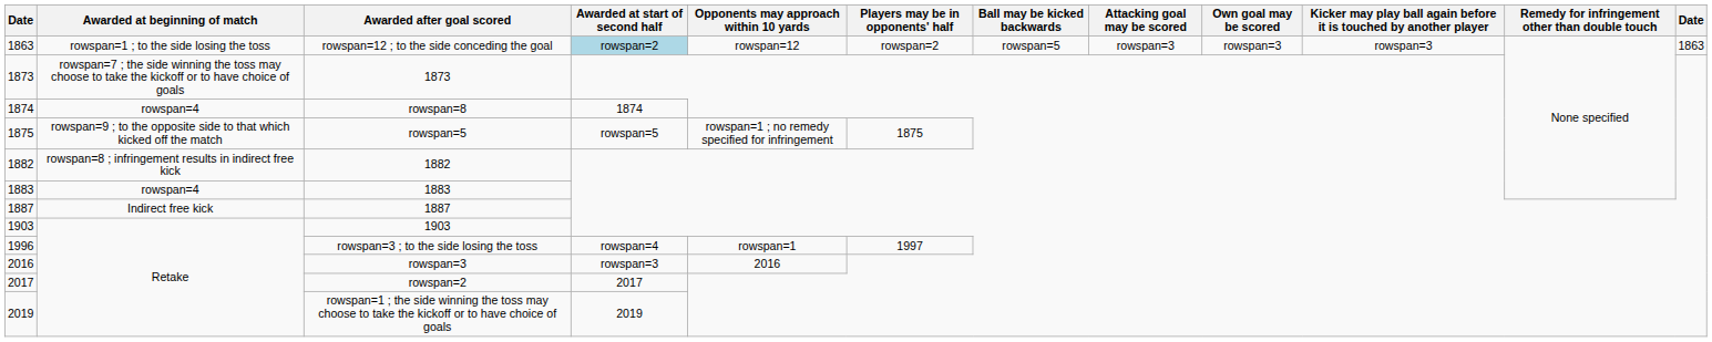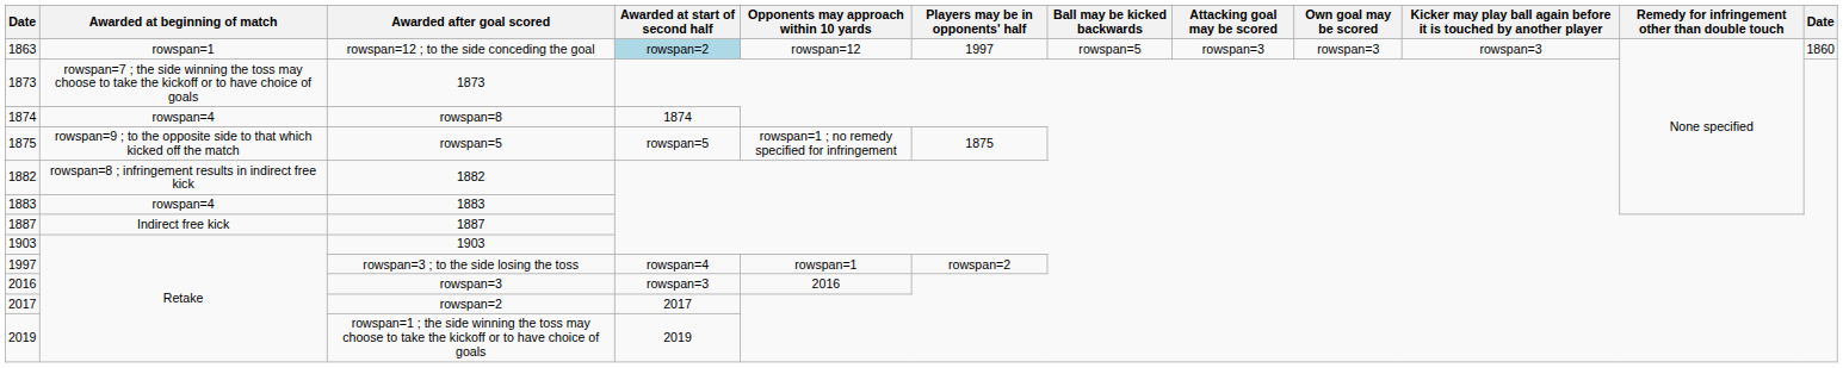rowspan=12 ; to the side conceding the goal | Awarded at beginning of match: rowspan=1 ; to the side losing the toss -> rowspan=1
rowspan=12 ; to the side conceding the goal | Players may be in opponents' half: rowspan=2 -> 1997
rowspan=12 ; to the side conceding the goal | column 12: 1863 -> 1860
rowspan=3 ; to the side losing the toss | column 1: 1996 -> 1997
rowspan=3 ; to the side losing the toss | Players may be in opponents' half: 1997 -> rowspan=2
